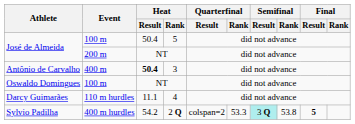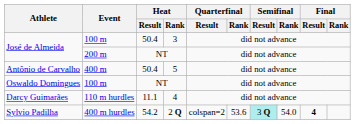José de Almeida / 100 m | Heat / Rank: 5 -> 3
Antônio de Carvalho | Heat / Result: bold -> normal
Antônio de Carvalho | Heat / Rank: 3 -> 5
Sylvio Padilha | Quarterfinal / Rank: 53.3 -> 53.6
Sylvio Padilha | Semifinal / Rank: 53.8 -> 54.0
Sylvio Padilha | Final / Result: 5 -> 4
